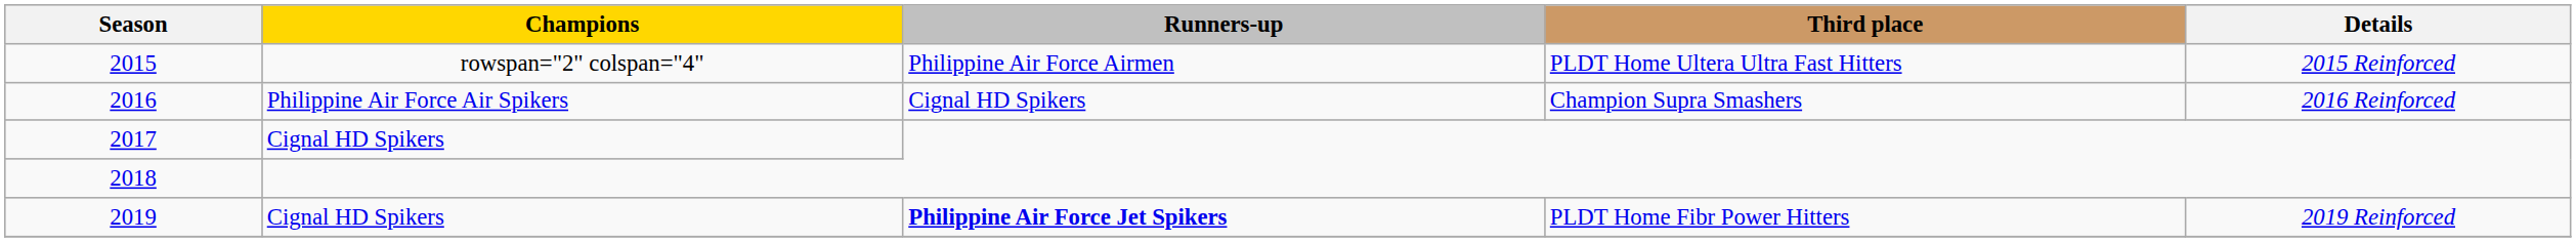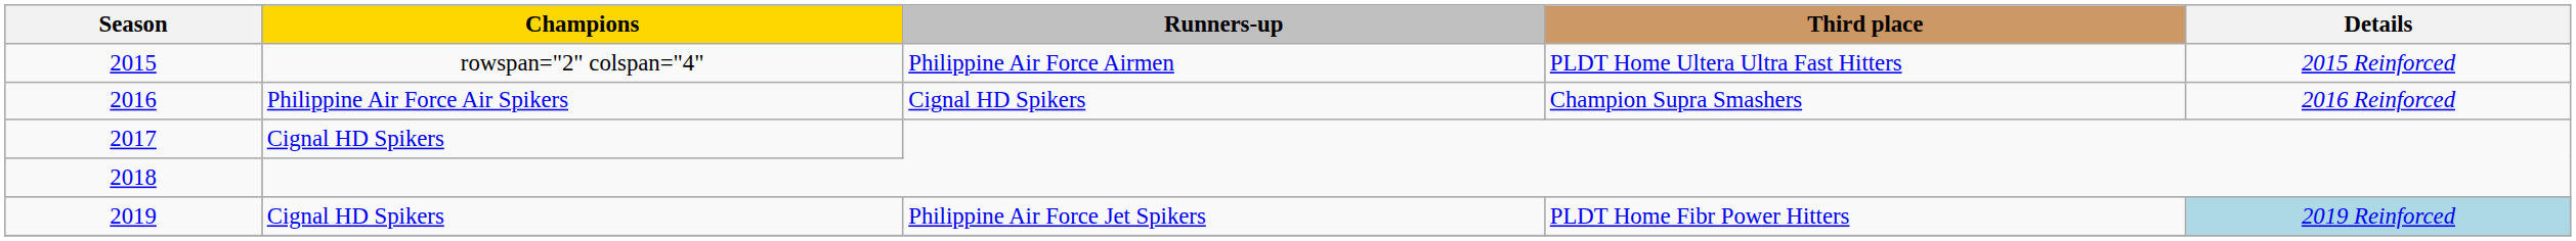2019 | Runners-up: bold -> normal
2019 | Details: no background -> lightblue background
